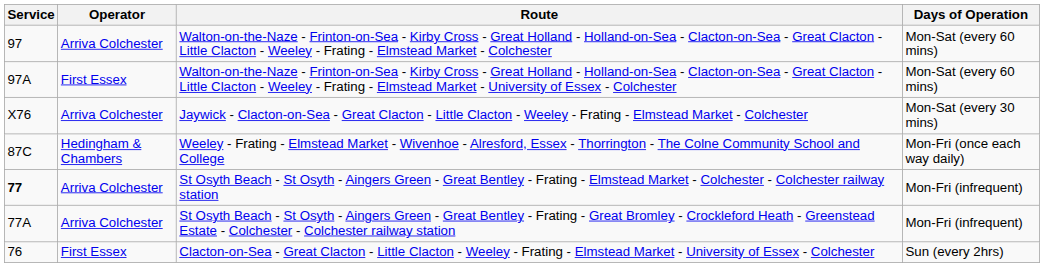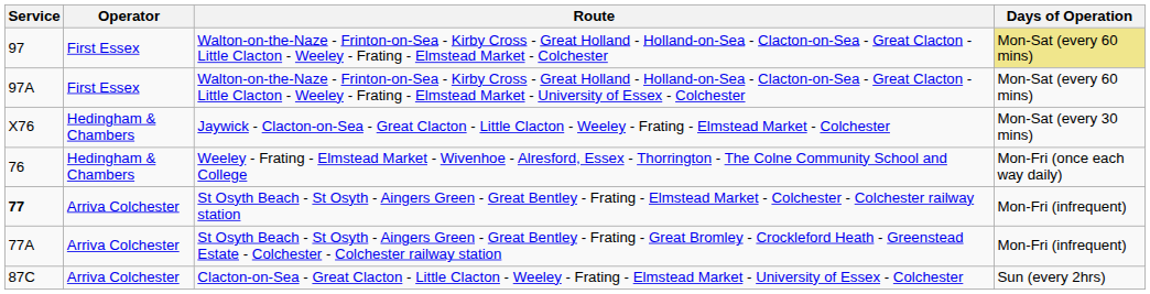row 2 | Operator: Arriva Colchester -> First Essex
row 2 | Days of Operation: no background -> khaki background
row 4 | Operator: Arriva Colchester -> Hedingham & Chambers
row 5 | Service: 87C -> 76
row 8 | Service: 76 -> 87C
row 8 | Operator: First Essex -> Arriva Colchester
